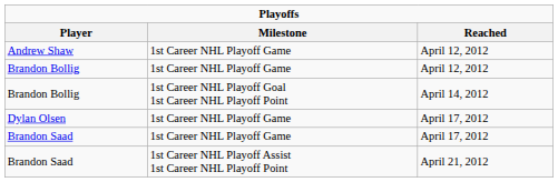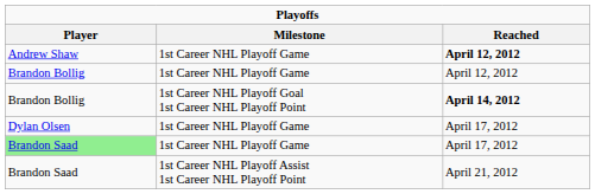row 3 | Reached: normal -> bold
row 5 | Reached: normal -> bold
row 7 | Player: no background -> lightgreen background
